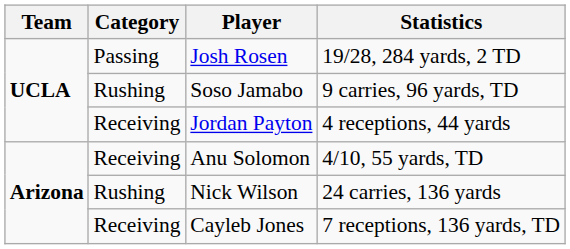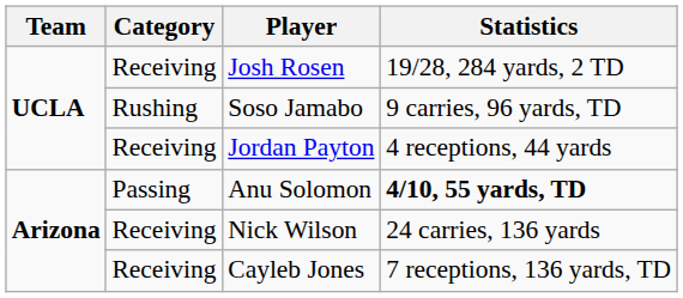Josh Rosen | Category: Passing -> Receiving
Anu Solomon | Category: Receiving -> Passing
Anu Solomon | Statistics: normal -> bold
Nick Wilson | Category: Rushing -> Receiving
